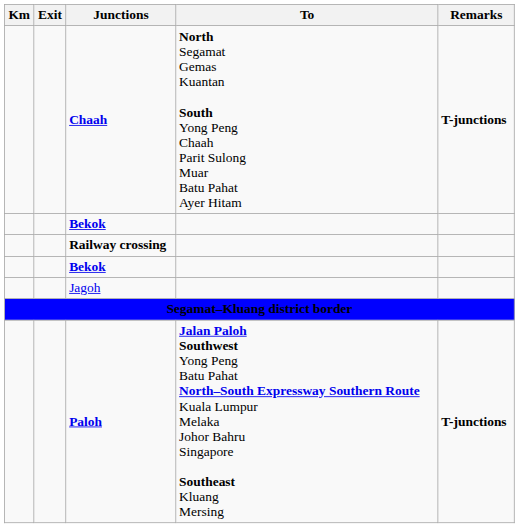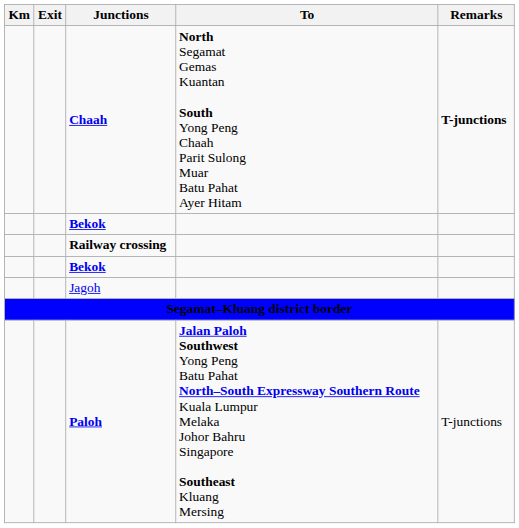Paloh | Remarks: bold -> normal
